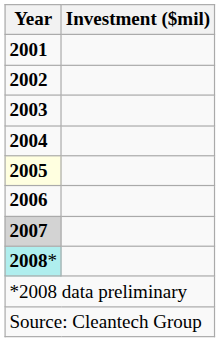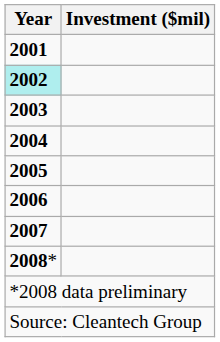2002 | Year: no background -> paleturquoise background
2005 | Year: lightyellow background -> no background
2007 | Year: lightgrey background -> no background
2008* | Year: paleturquoise background -> no background
